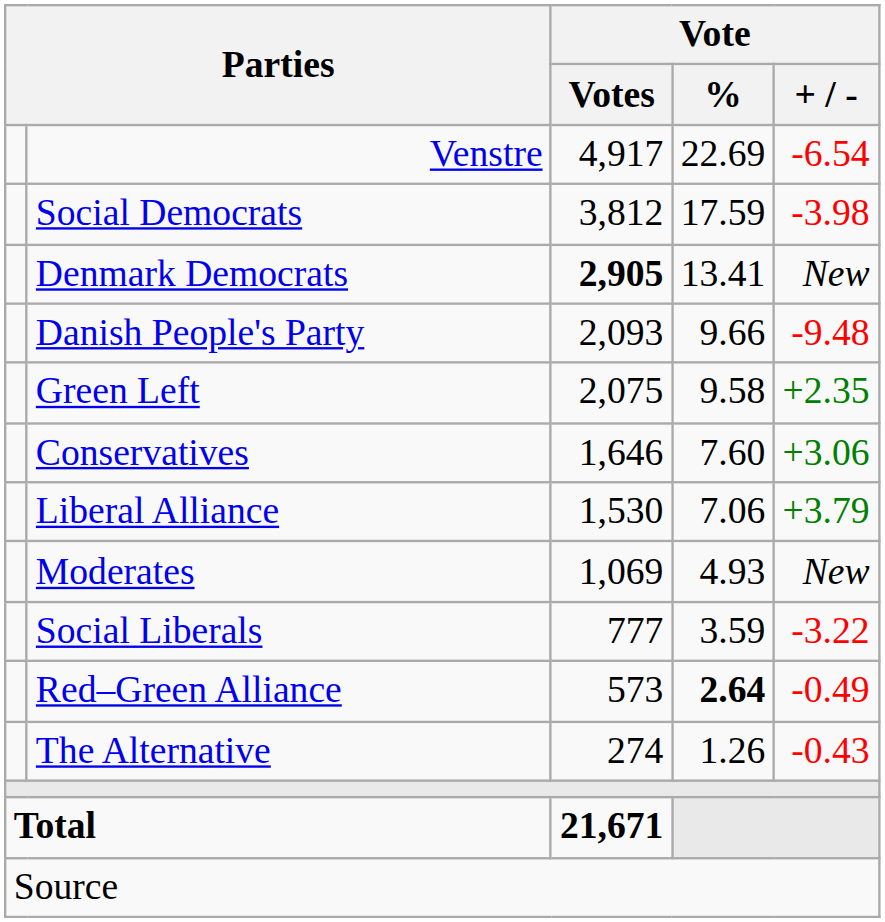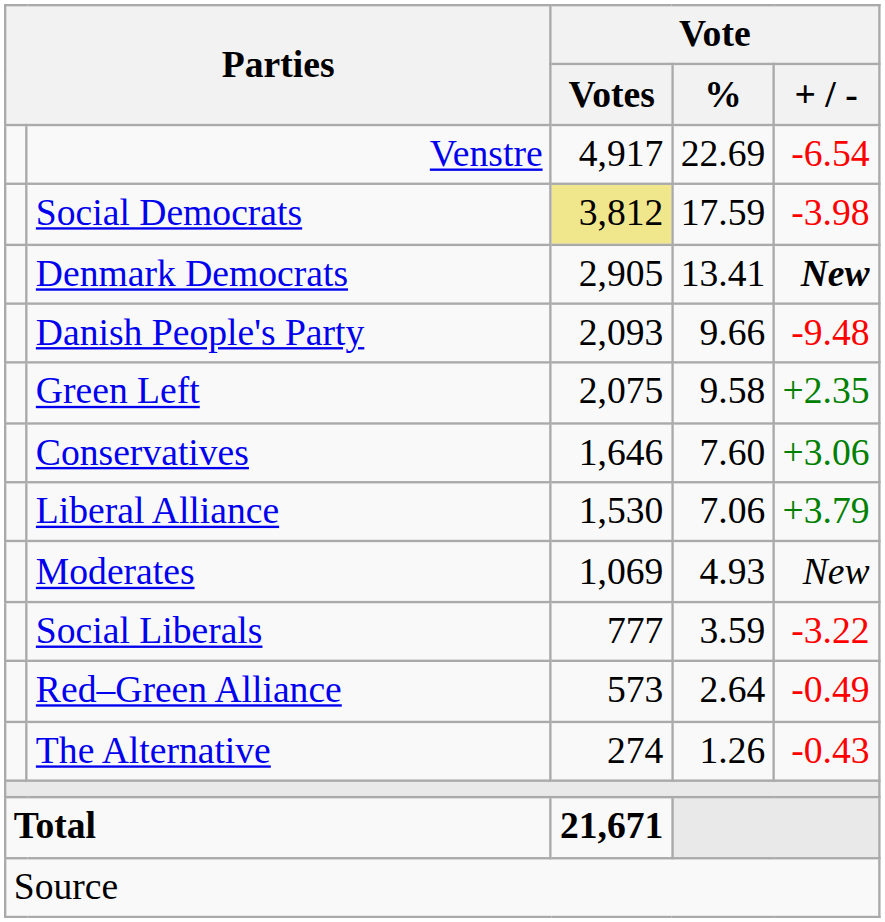Social Democrats | Vote / Votes: no background -> khaki background
Denmark Democrats | Vote / Votes: bold -> normal
Denmark Democrats | Vote / + / -: normal -> bold
Red–Green Alliance | Vote / %: bold -> normal
